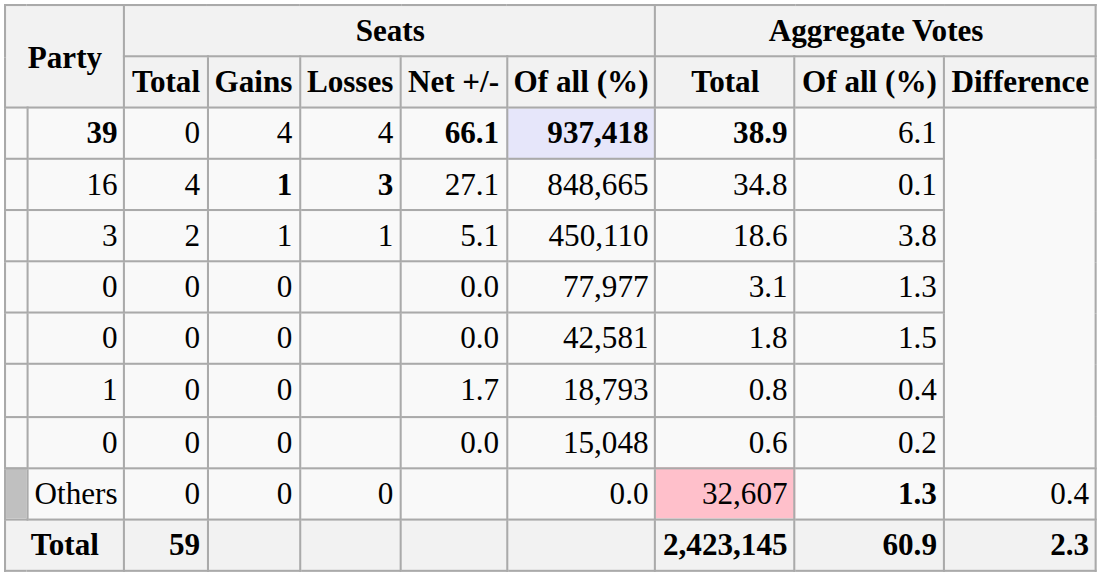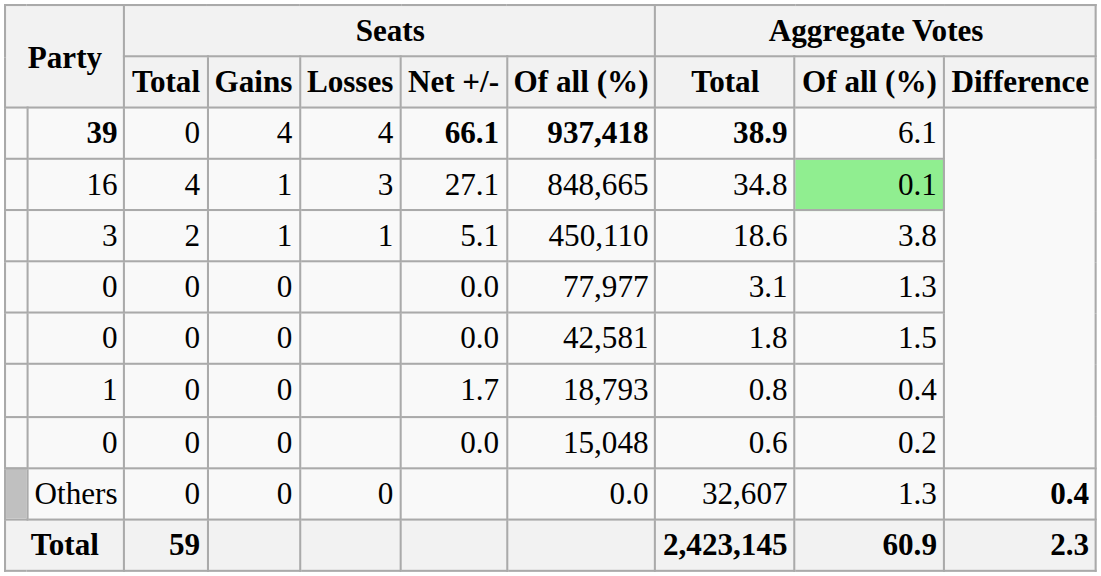39 | Seats / Of all (%): lavender background -> no background
16 | Seats / Gains: bold -> normal
16 | Seats / Losses: bold -> normal
16 | Aggregate Votes / Of all (%): no background -> lightgreen background
Others | Aggregate Votes / Total: pink background -> no background
Others | Aggregate Votes / Of all (%): bold -> normal
Others | Aggregate Votes / Difference: normal -> bold
